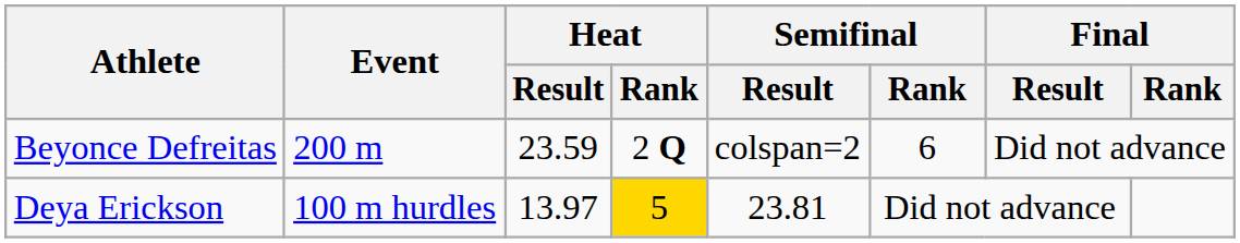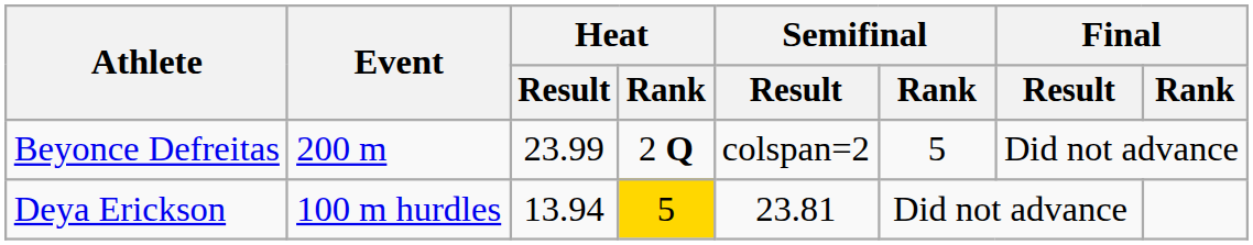Beyonce Defreitas | Heat / Result: 23.59 -> 23.99
Beyonce Defreitas | Semifinal / Rank: 6 -> 5
Deya Erickson | Heat / Result: 13.97 -> 13.94
